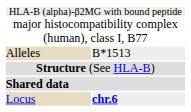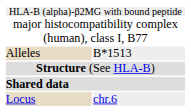Locus | column 2: bold -> normal
